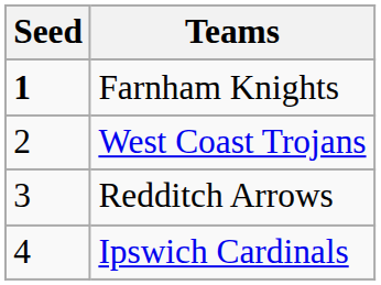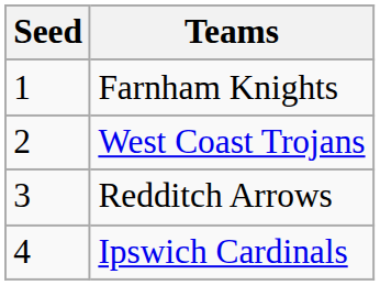Farnham Knights | Seed: bold -> normal
